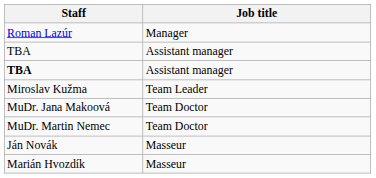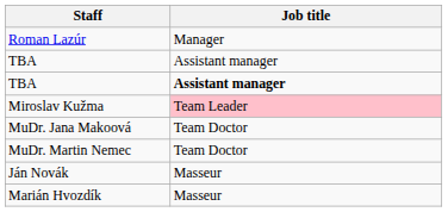row 4 | Staff: bold -> normal
row 4 | Job title: normal -> bold
row 5 | Job title: no background -> pink background
